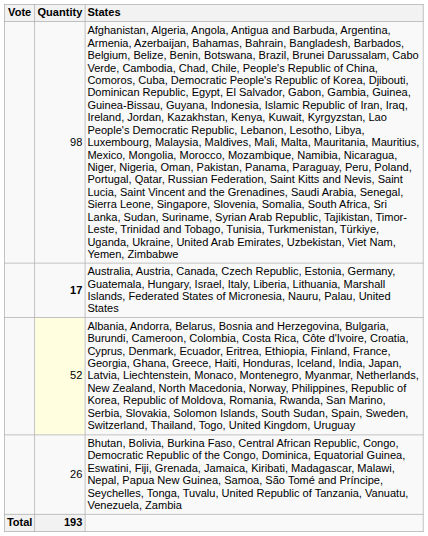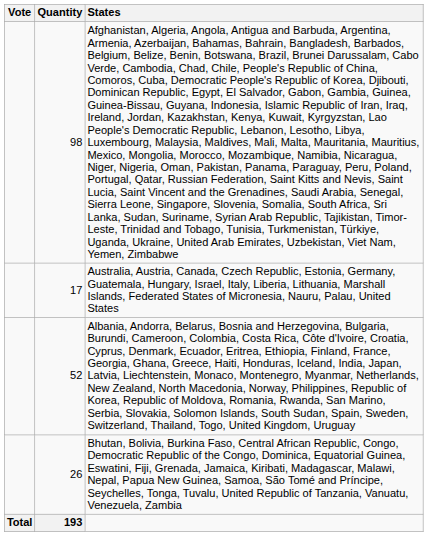row 3 | Quantity: bold -> normal
row 4 | Quantity: lightyellow background -> no background
